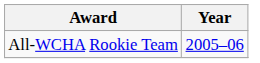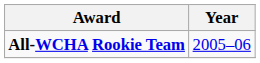row 2 | Award: normal -> bold
